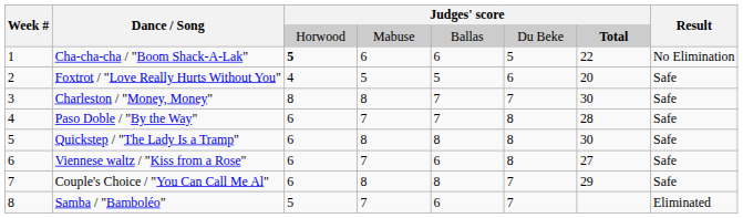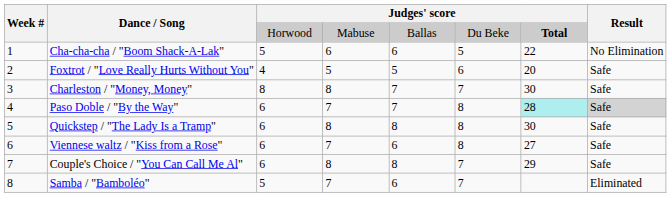Cha-cha-cha / "Boom Shack-A-Lak" | column 3: bold -> normal
Paso Doble / "By the Way" | column 7: no background -> paleturquoise background
Paso Doble / "By the Way" | Result: no background -> lightgrey background
